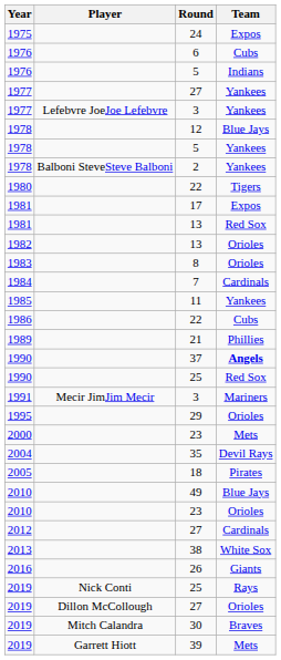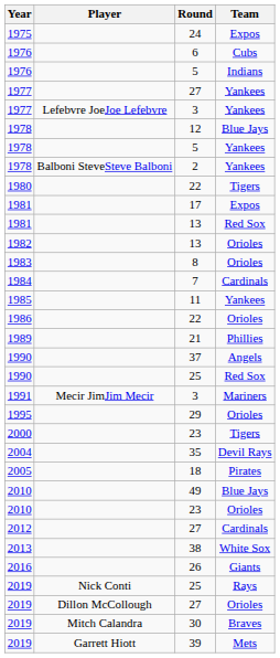1986 / 22 | Team: Cubs -> Orioles
37 | Team: bold -> normal
2000 / 23 | Team: Mets -> Tigers
